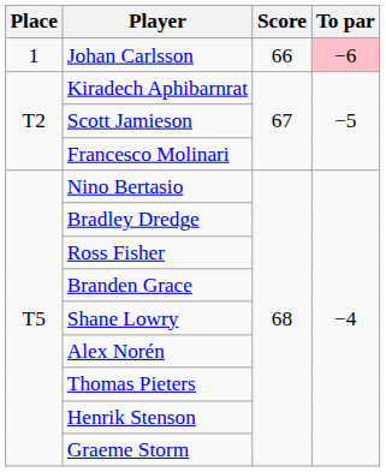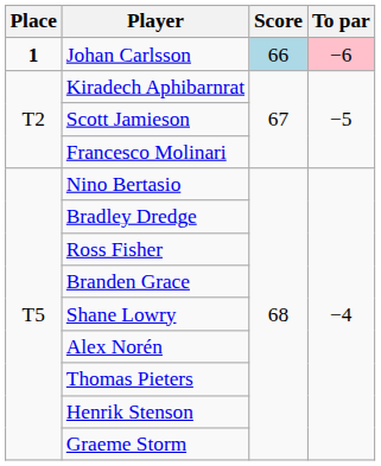Johan Carlsson | Place: normal -> bold
Johan Carlsson | Score: no background -> lightblue background
